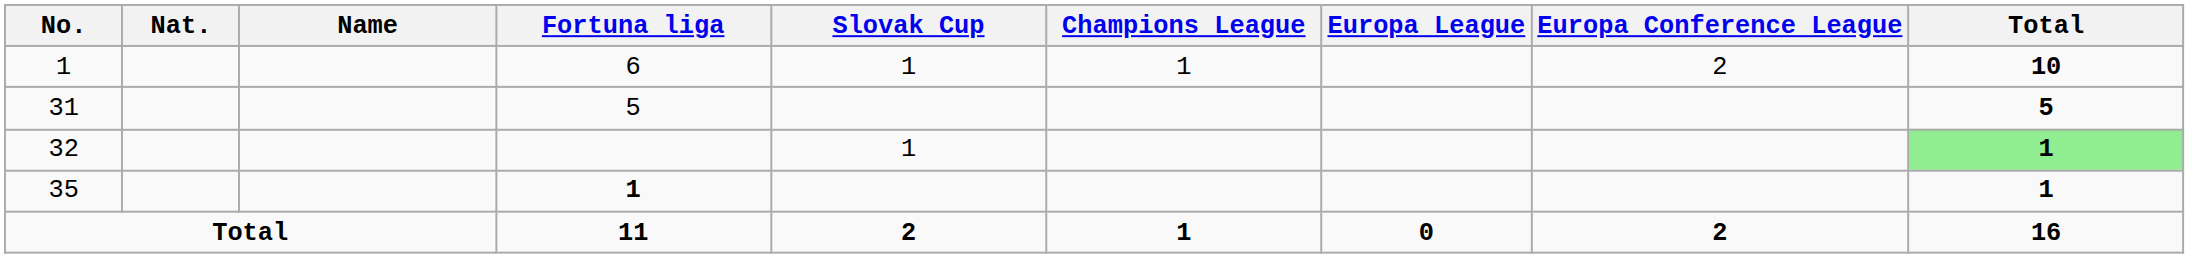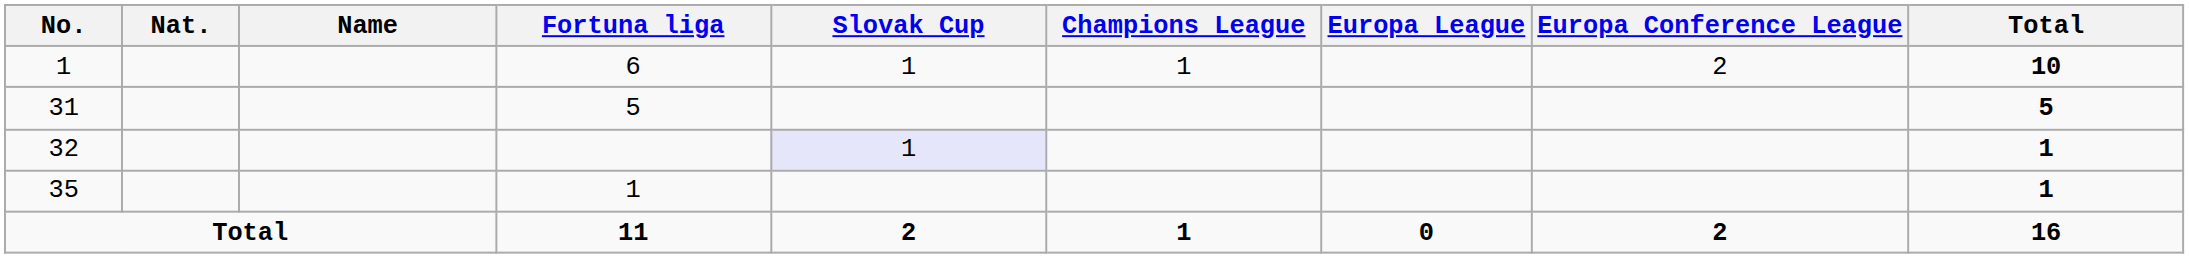32 | Slovak Cup: no background -> lavender background
32 | Total: lightgreen background -> no background
35 | Fortuna liga: bold -> normal
